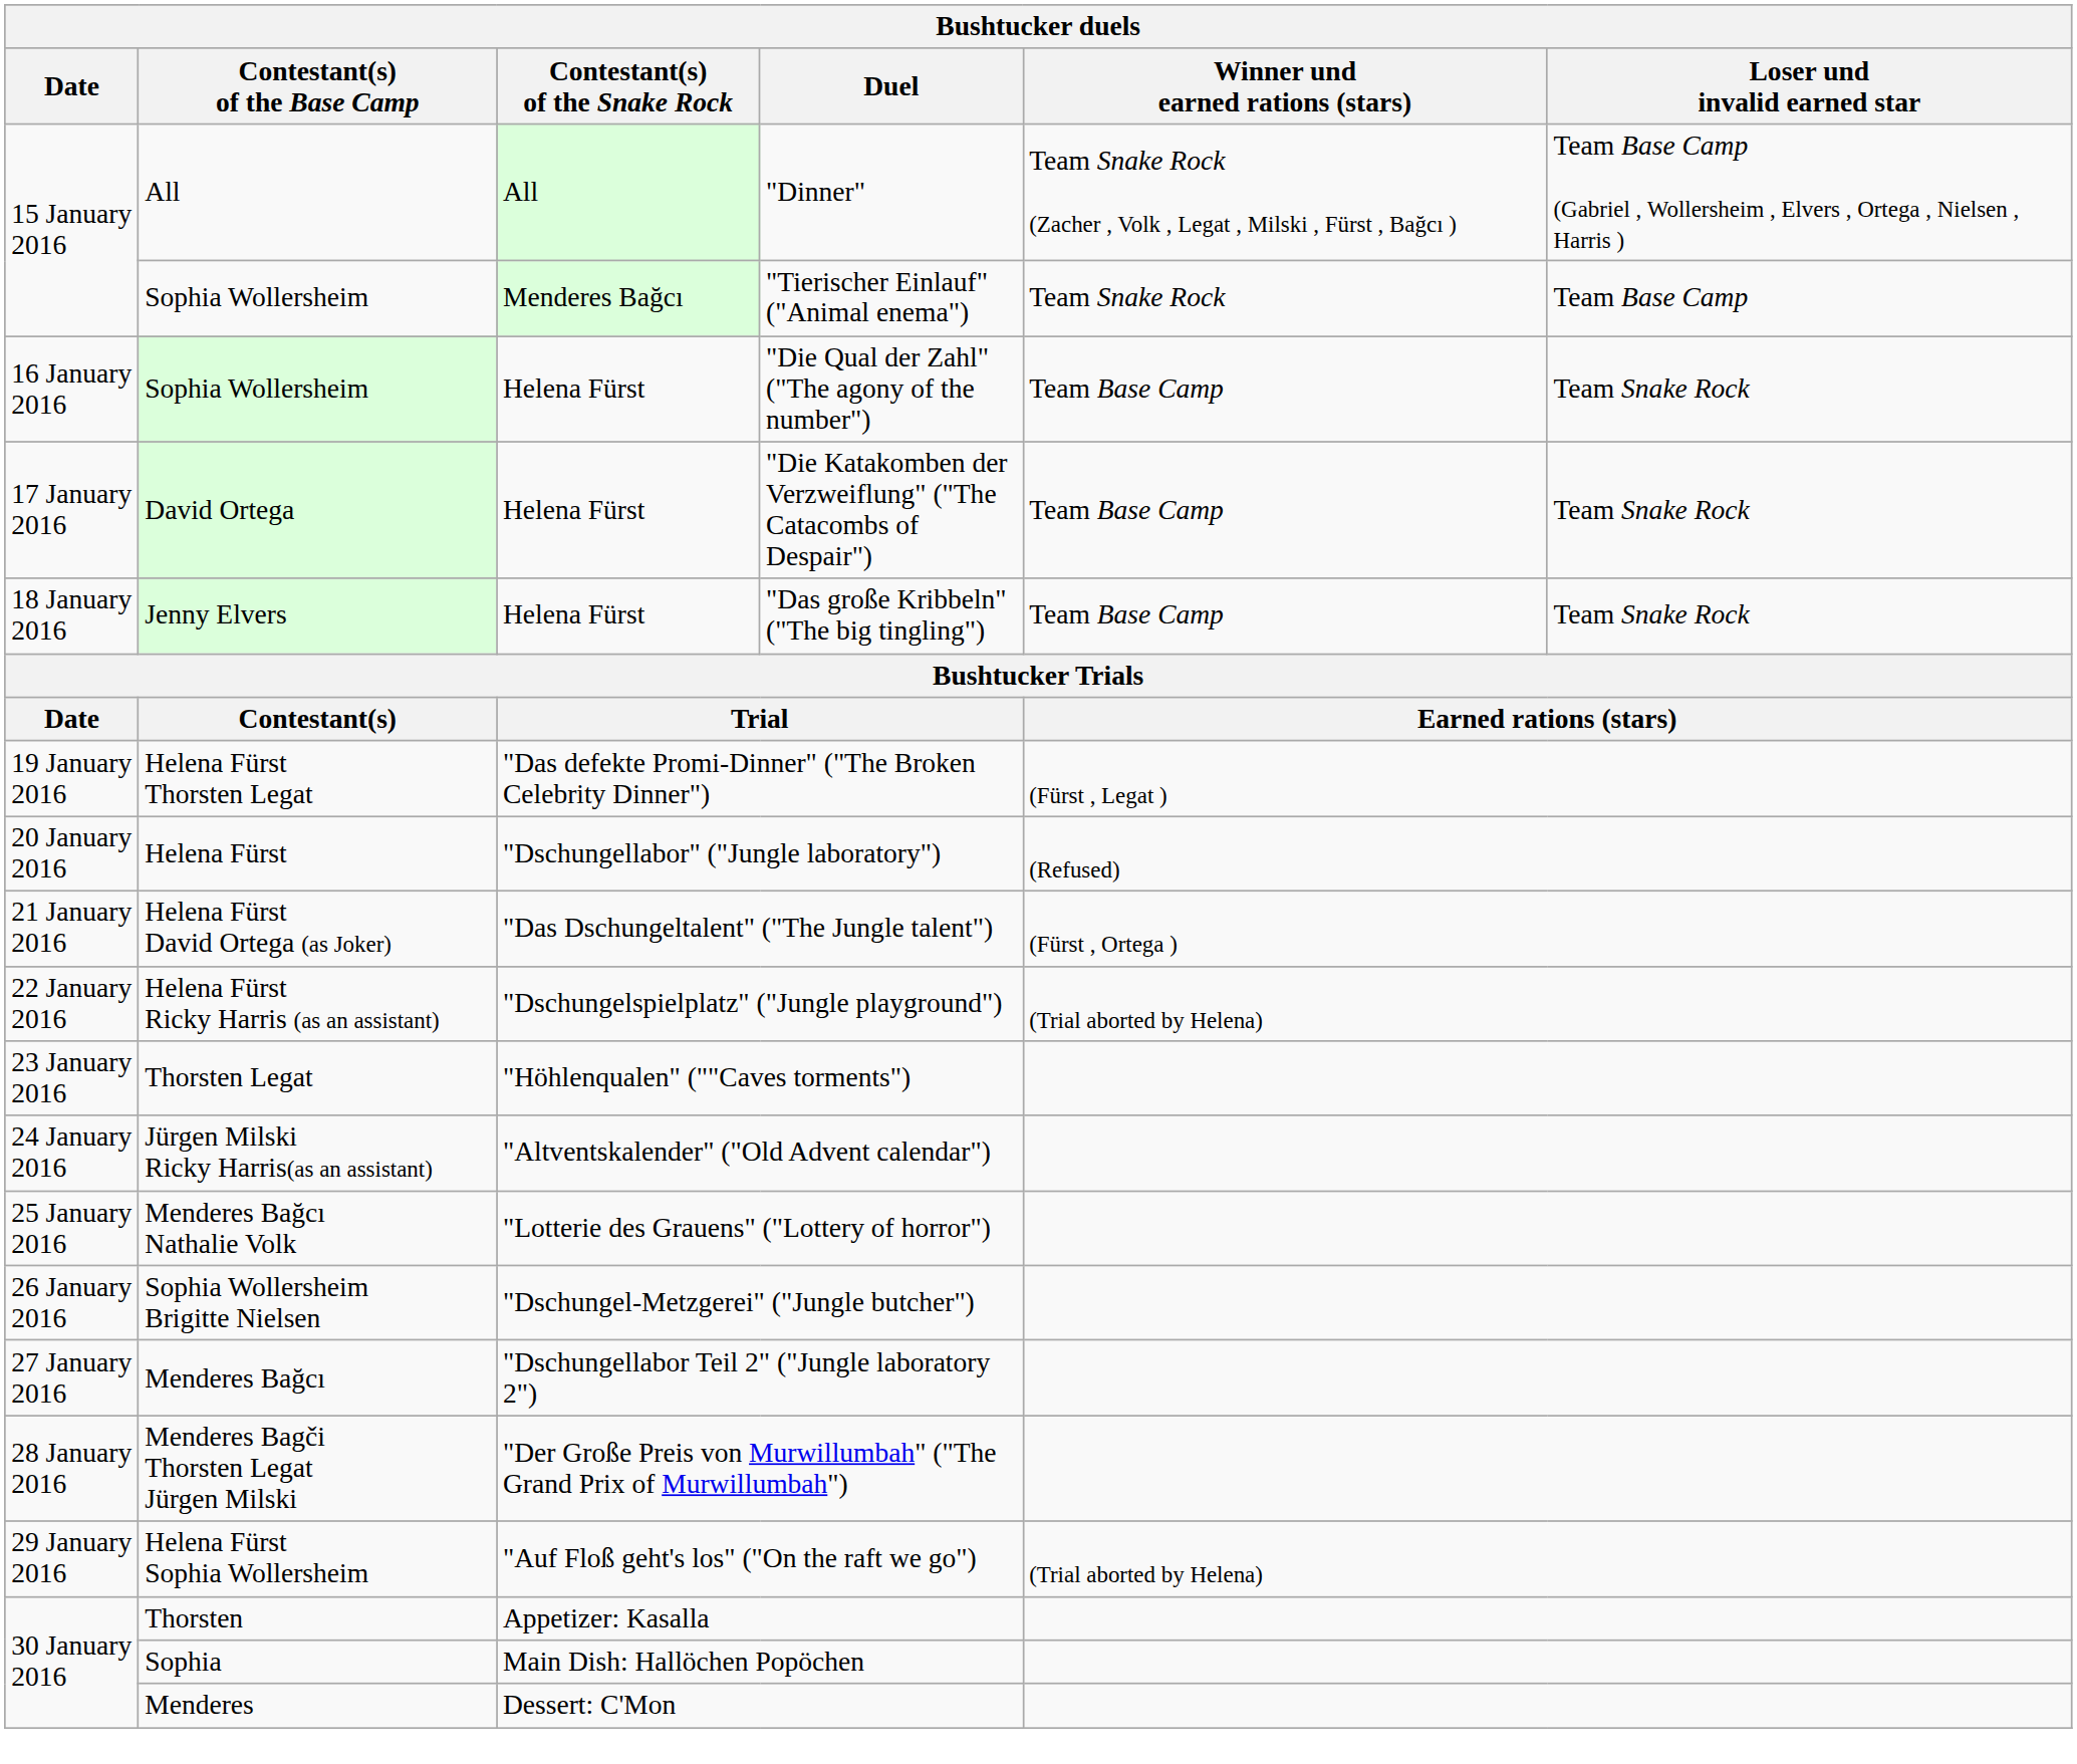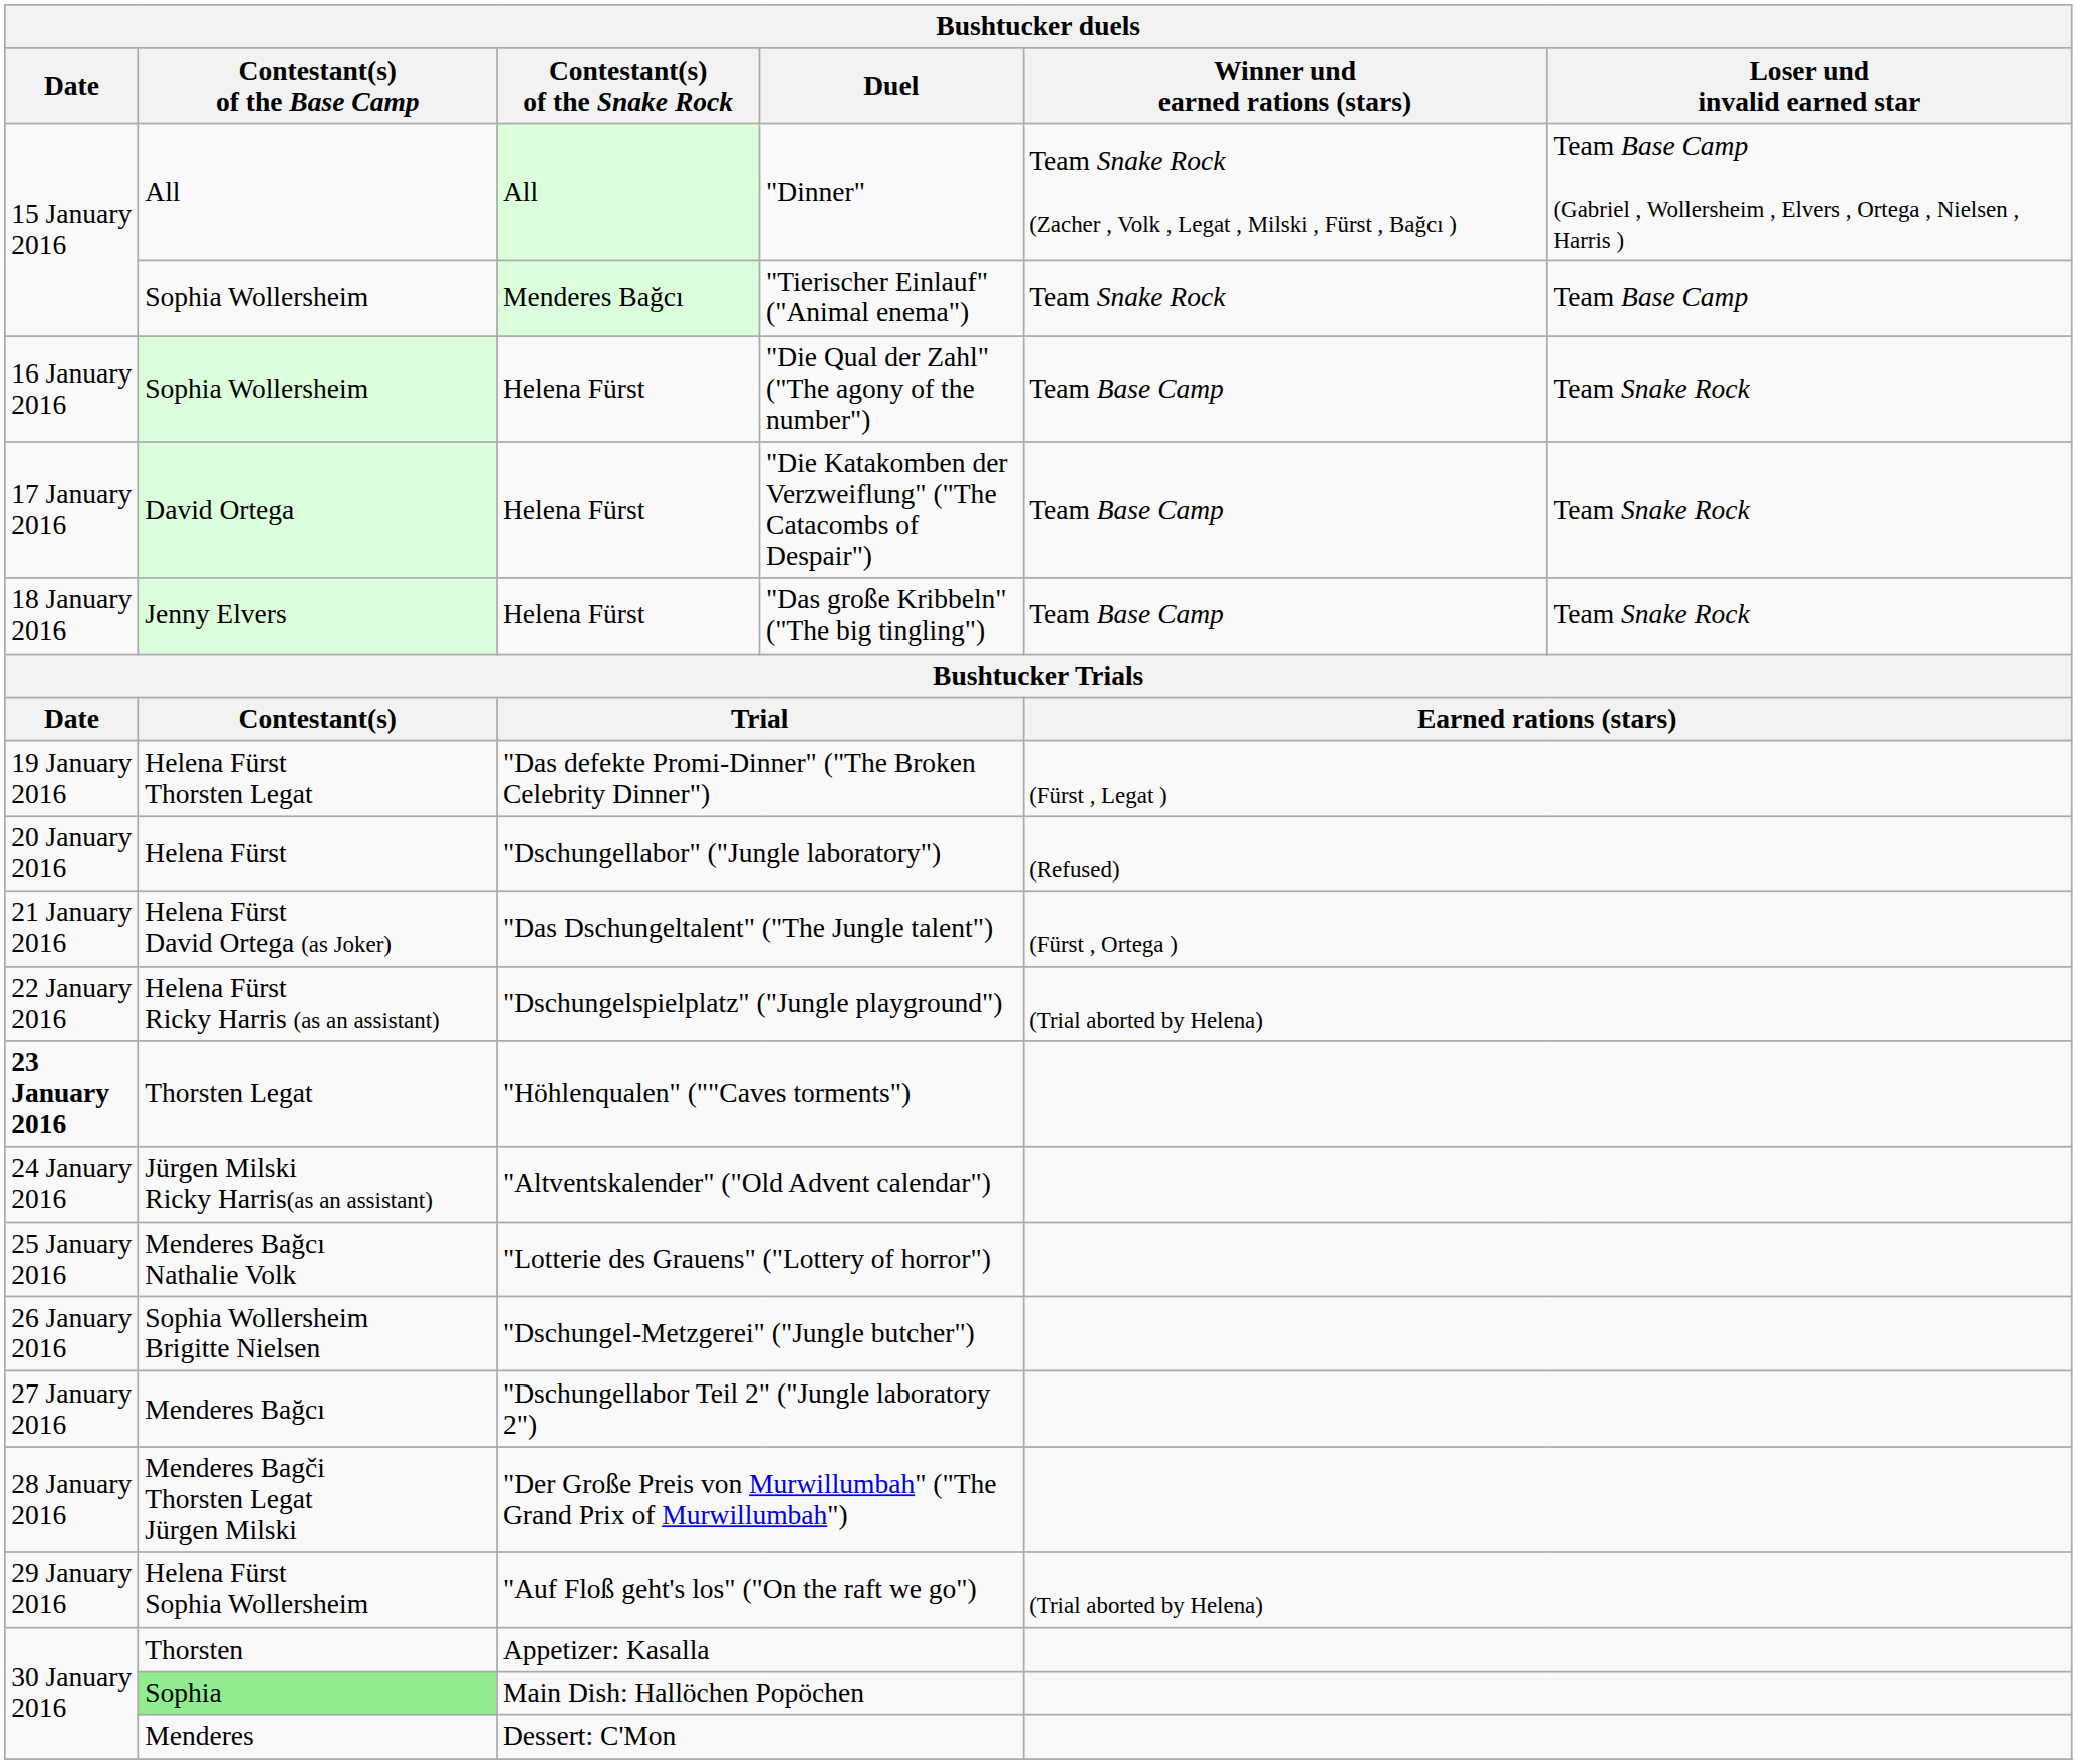"Höhlenqualen" (""Caves torments") | Date: normal -> bold
Main Dish: Hallöchen Popöchen | Contestant(s) of the Base Camp: no background -> lightgreen background
